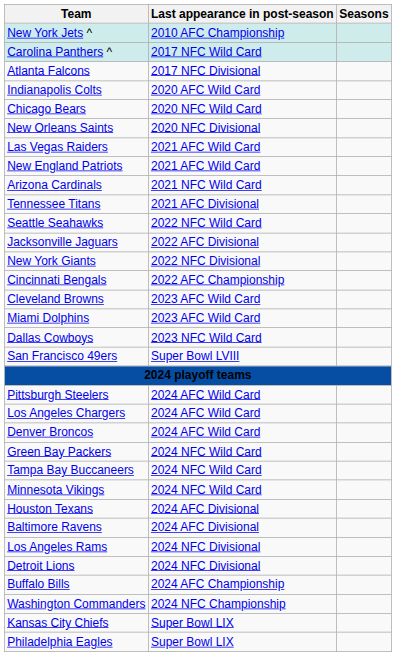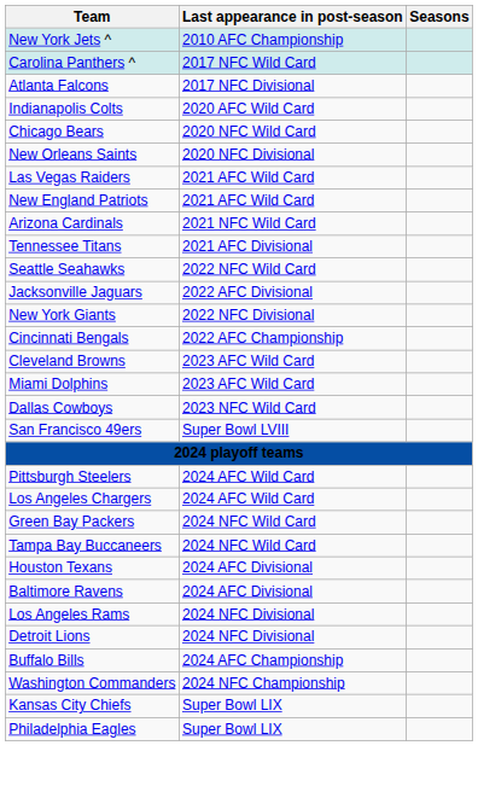- row: Denver Broncos | 2024 AFC Wild Card
- row: Minnesota Vikings | 2024 NFC Wild Card
